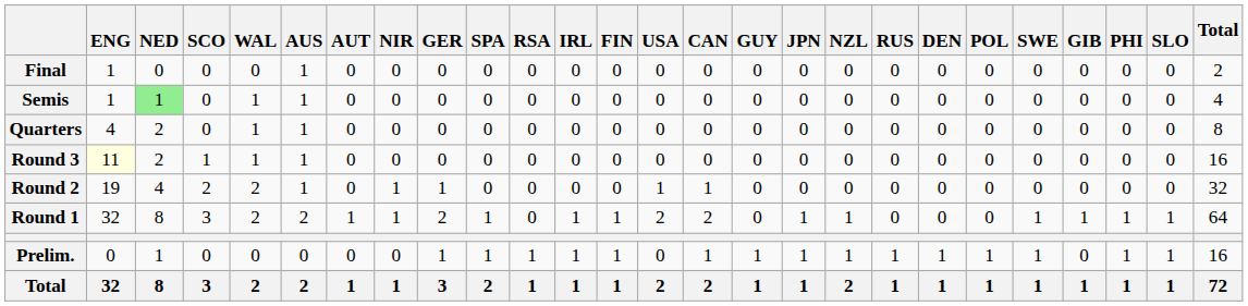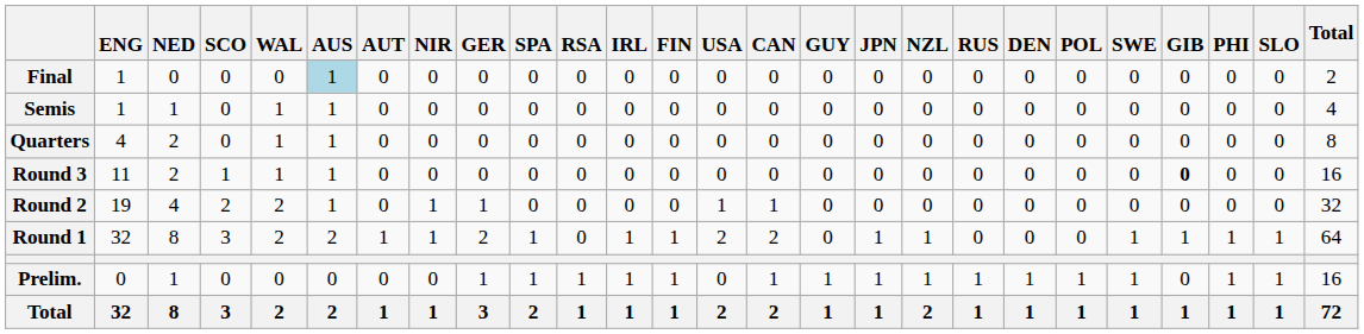Final | AUS: no background -> lightblue background
Semis | NED: lightgreen background -> no background
Round 3 | ENG: lightyellow background -> no background
Round 3 | GIB: normal -> bold
